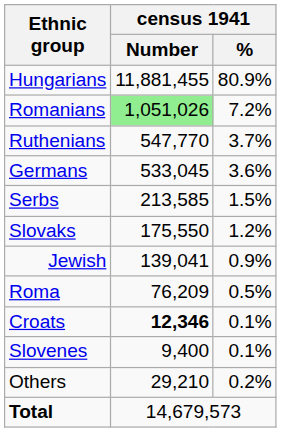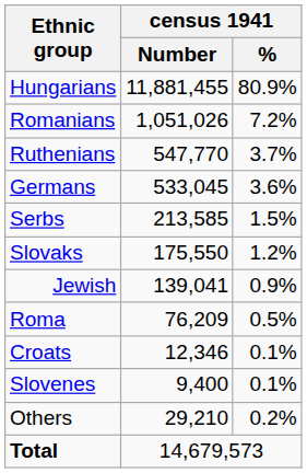Romanians | census 1941 / Number: lightgreen background -> no background
Croats | census 1941 / Number: bold -> normal
